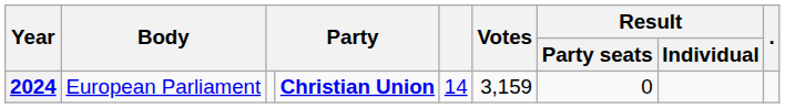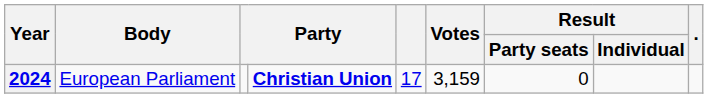2024 | column 5: 14 -> 17
